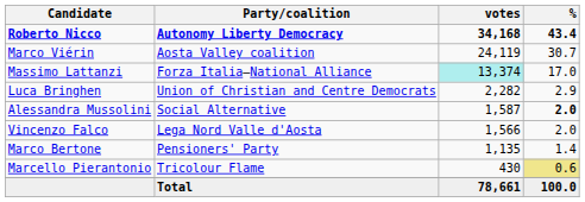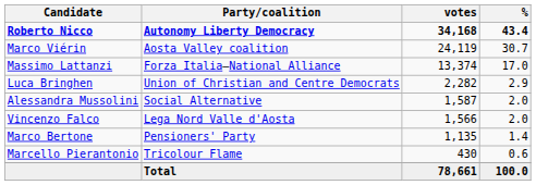Massimo Lattanzi | votes: paleturquoise background -> no background
Alessandra Mussolini | %: bold -> normal
Marcello Pierantonio | %: khaki background -> no background
